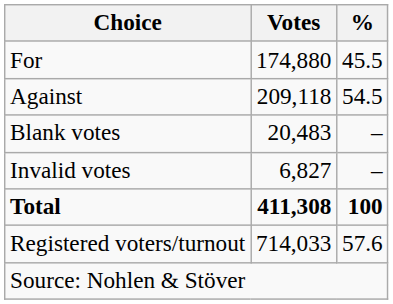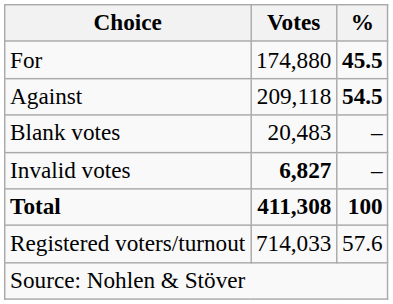For | %: normal -> bold
Against | %: normal -> bold
Invalid votes | Votes: normal -> bold
